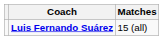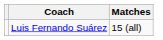row 2 | Coach: bold -> normal
